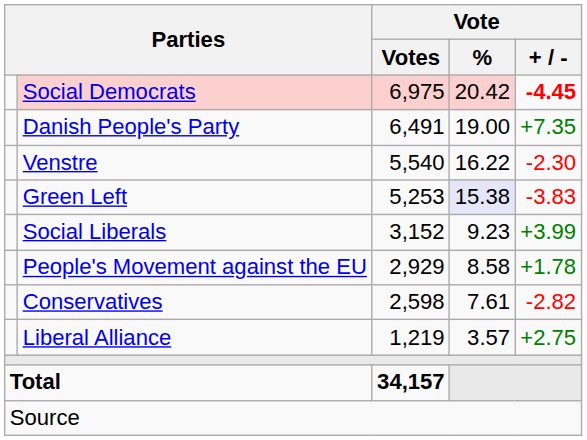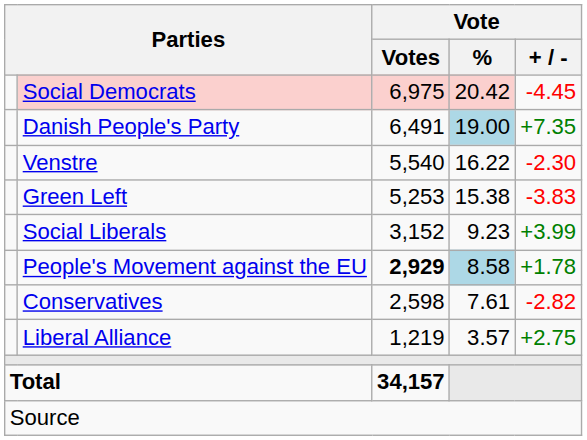Social Democrats | Vote / + / -: bold -> normal
Danish People's Party | Vote / %: no background -> lightblue background
Green Left | Vote / %: lavender background -> no background
People's Movement against the EU | Vote / Votes: normal -> bold
People's Movement against the EU | Vote / %: no background -> lightblue background
